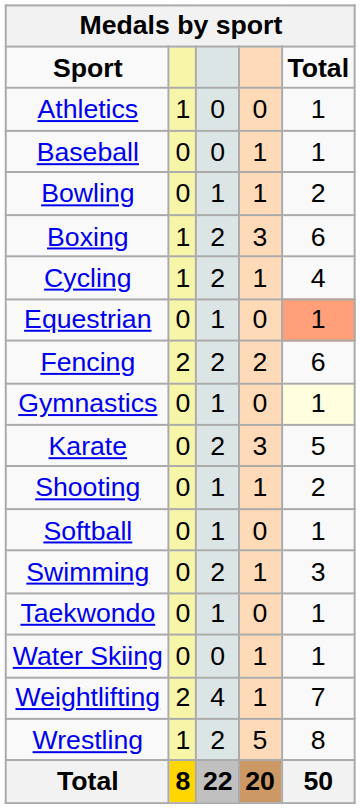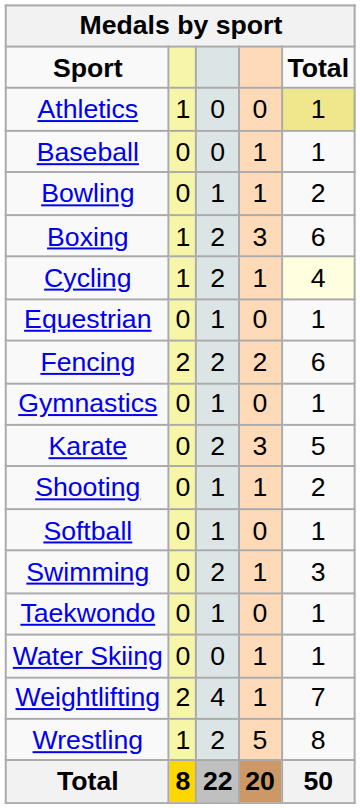Athletics | Total: no background -> khaki background
Cycling | Total: no background -> lightyellow background
Equestrian | Total: lightsalmon background -> no background
Gymnastics | Total: lightyellow background -> no background
